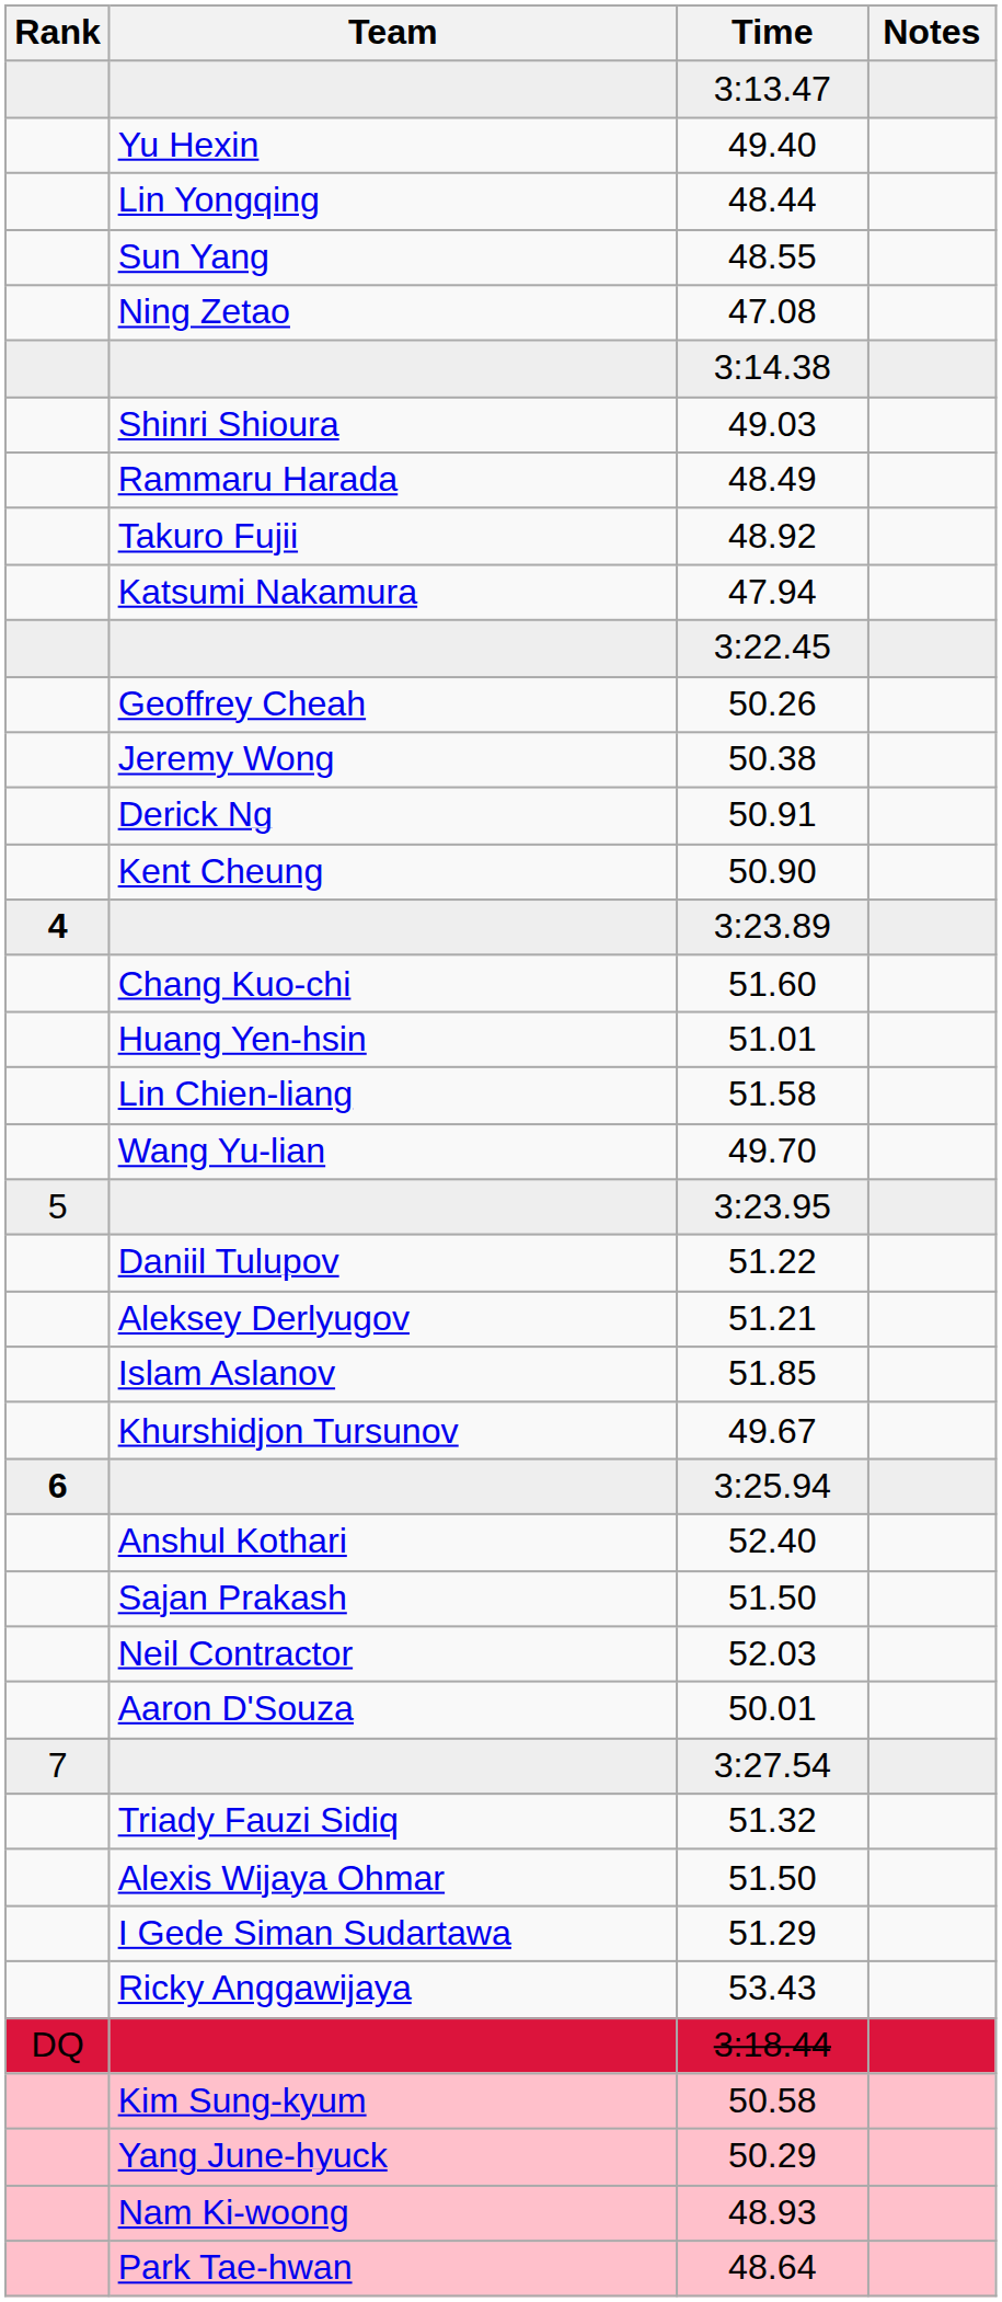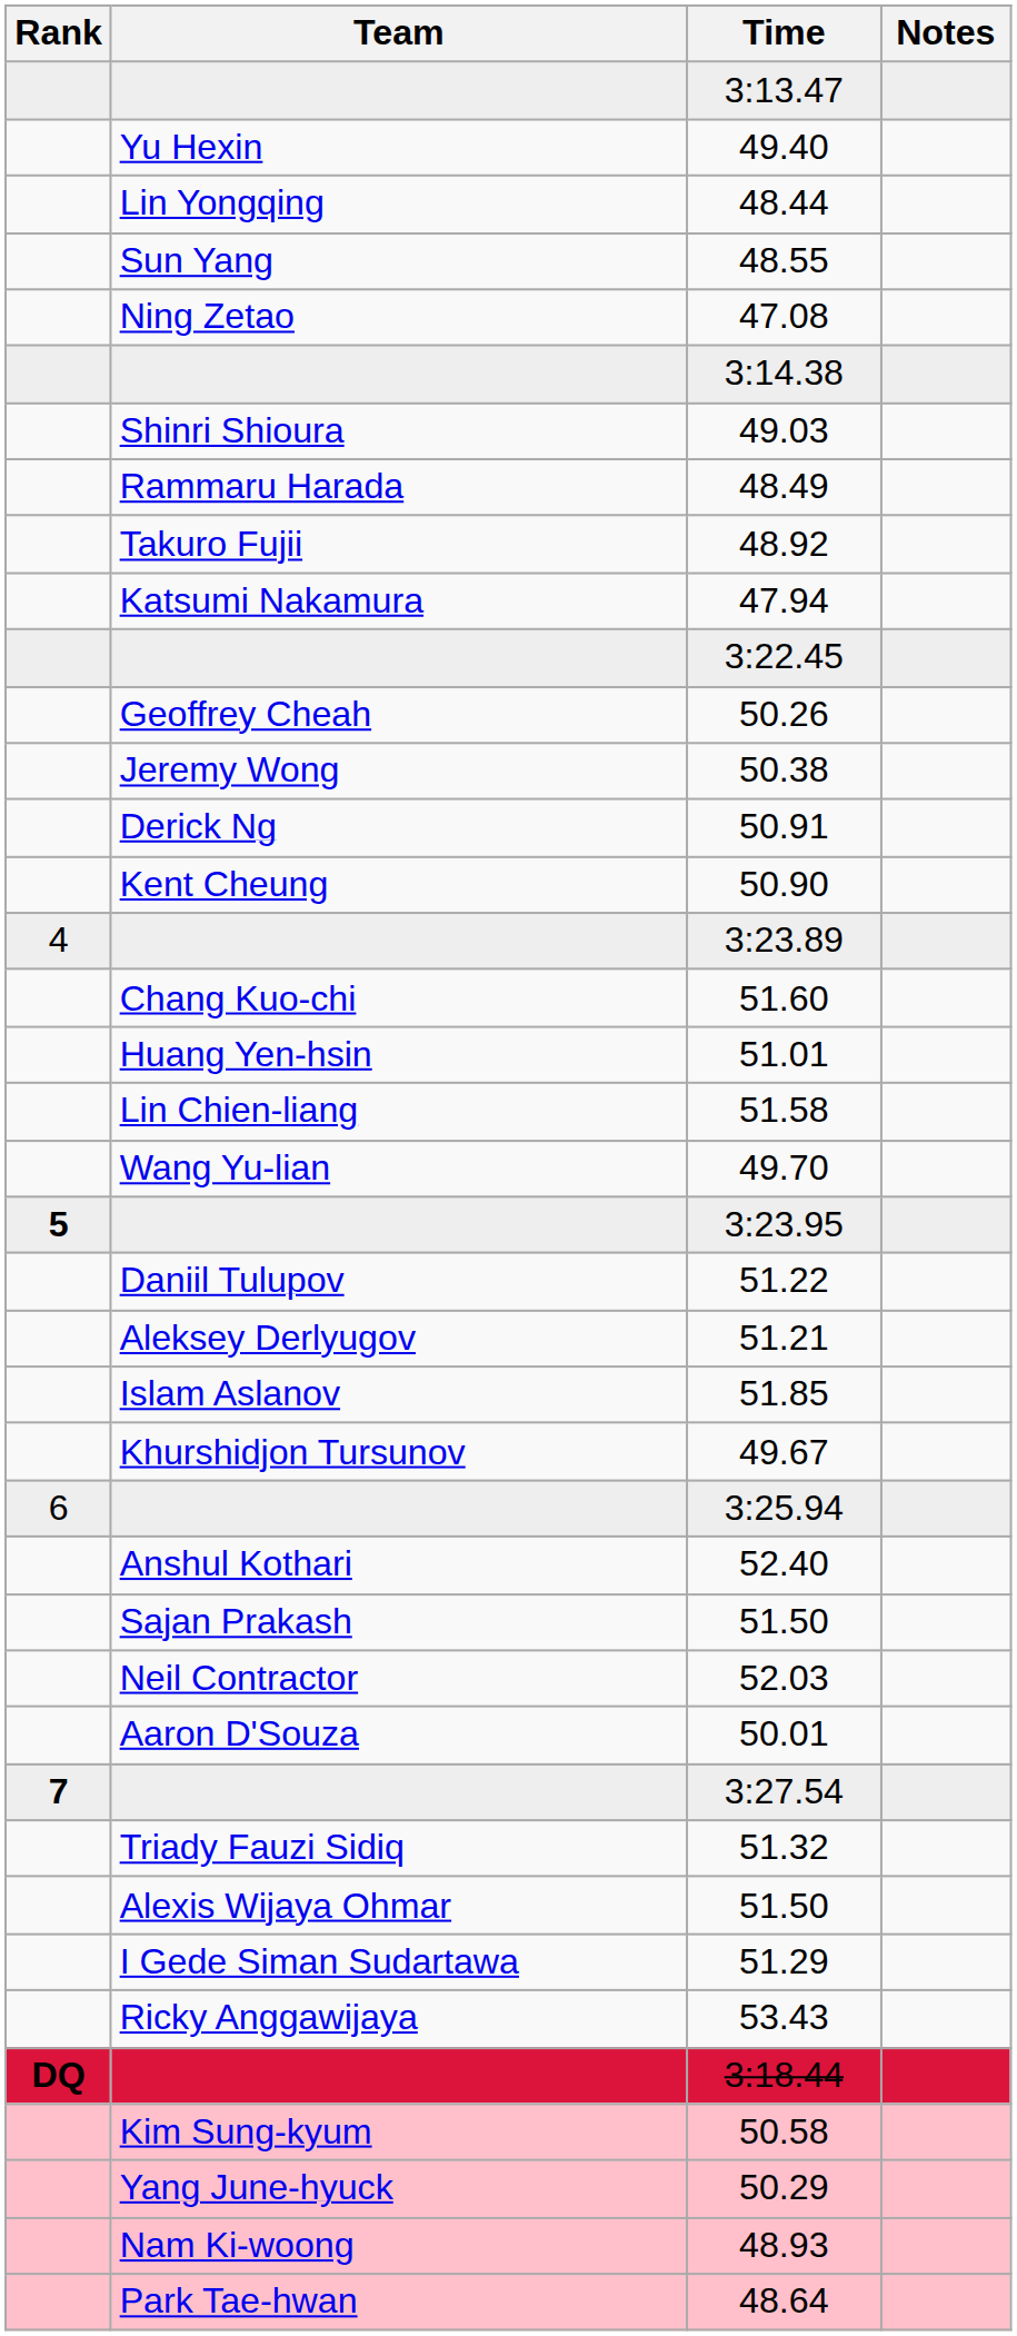3:23.89 | Rank: bold -> normal
3:23.95 | Rank: normal -> bold
3:25.94 | Rank: bold -> normal
3:27.54 | Rank: normal -> bold
3:18.44 | Rank: normal -> bold
